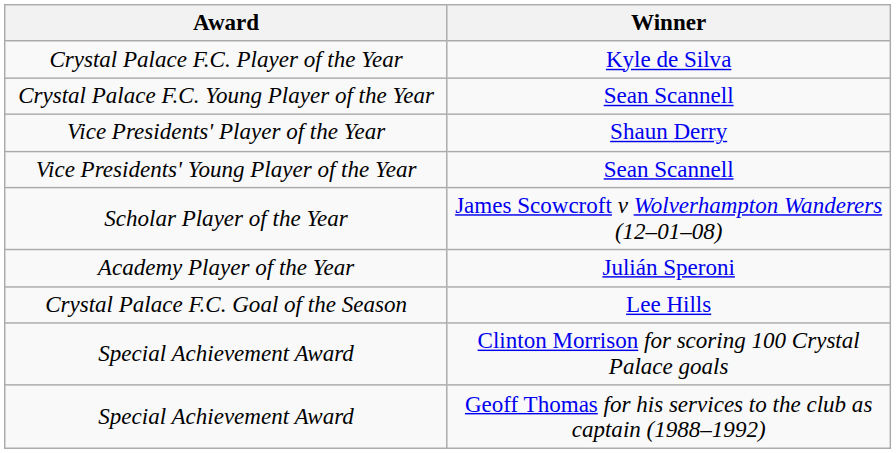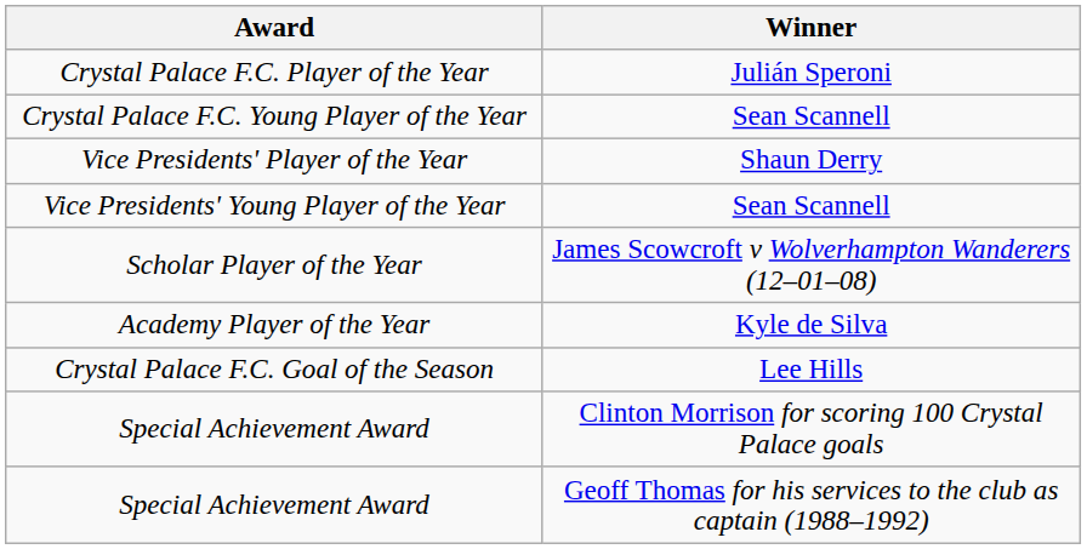row 2 | Winner: Kyle de Silva -> Julián Speroni
row 7 | Winner: Julián Speroni -> Kyle de Silva
